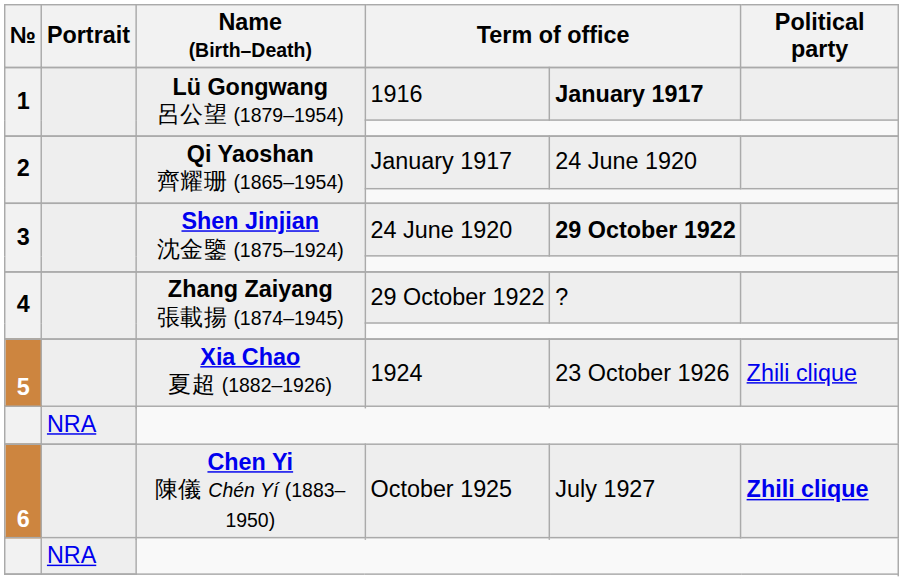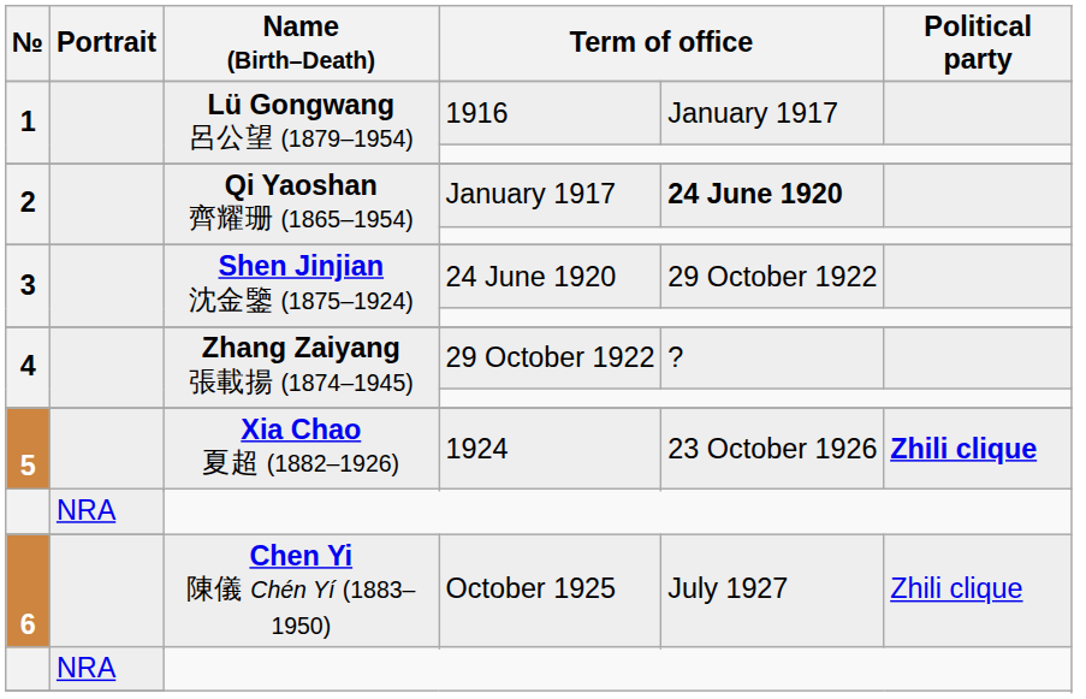1 / 1916 | column 5: bold -> normal
2 / January 1917 | column 5: normal -> bold
3 / 24 June 1920 | column 5: bold -> normal
5 | Political party: normal -> bold
6 | Political party: bold -> normal
